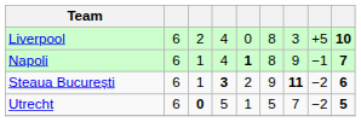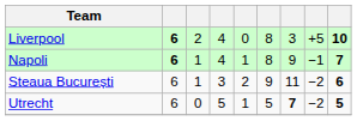Liverpool | column 2: normal -> bold
Napoli | column 2: normal -> bold
Napoli | column 5: bold -> normal
Steaua București | column 4: bold -> normal
Steaua București | column 7: bold -> normal
Utrecht | column 3: bold -> normal
Utrecht | column 7: normal -> bold
